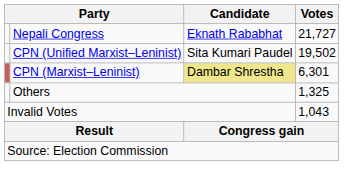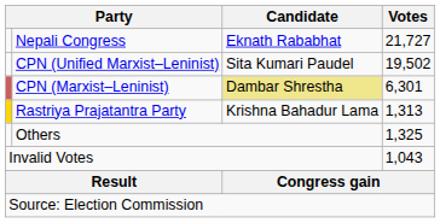+ row: Rastriya Prajatantra Party | Krishna Bahadur Lama | 1,313
